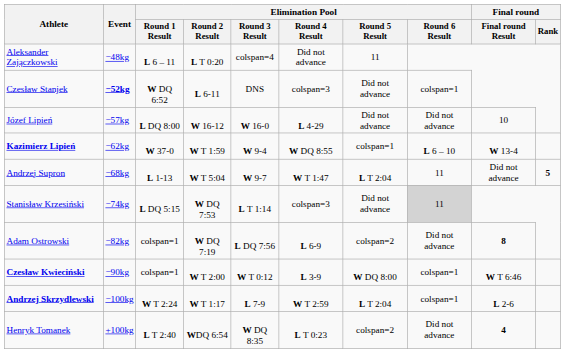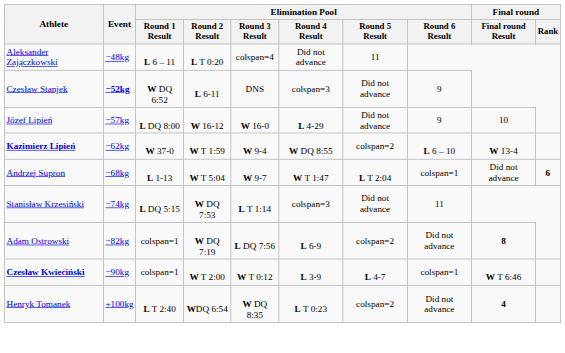Czesław Stanjek | Elimination Pool / Round 6 Result: colspan=1 -> 9
Józef Lipień | Elimination Pool / Round 6 Result: Did not advance -> 9
Kazimierz Lipień | Elimination Pool / Round 5 Result: colspan=1 -> colspan=2
Andrzej Supron | Elimination Pool / Round 6 Result: 11 -> colspan=1
Andrzej Supron | Final round / Rank: 5 -> 6
Stanisław Krzesiński | Elimination Pool / Round 6 Result: lightgrey background -> no background
Czesław Kwieciński | Elimination Pool / Round 5 Result: W DQ 8:00 -> L 4-7
- row: Andrzej Skrzydlewski | −100kg | W T 2:24 | W T 1:17 | L 7-9 | W T 2:59 | L T 2:04 | colspan=1 | L 2-6
